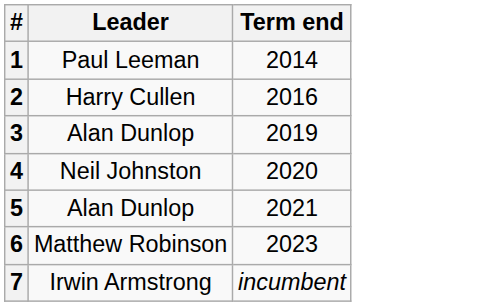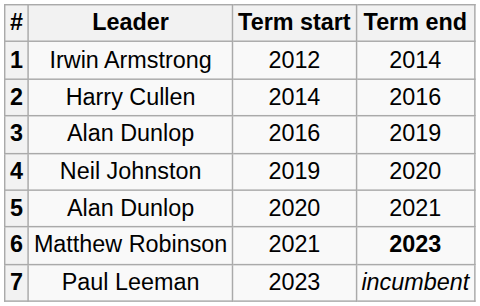+ column: Term start | 2012 | 2014 | 2016 | 2019 | 2020 | 2021 | 2023
1 | Leader: Paul Leeman -> Irwin Armstrong
6 | Term end: normal -> bold
7 | Leader: Irwin Armstrong -> Paul Leeman
